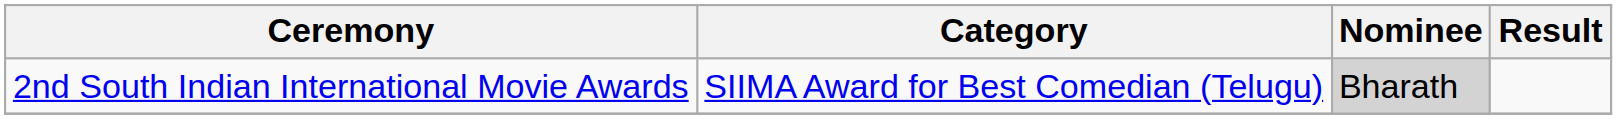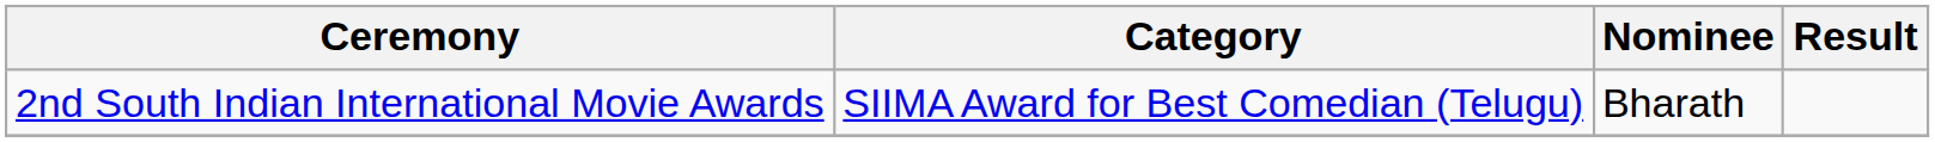2nd South Indian International Movie Awards | Nominee: lightgrey background -> no background
